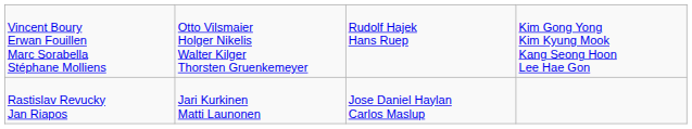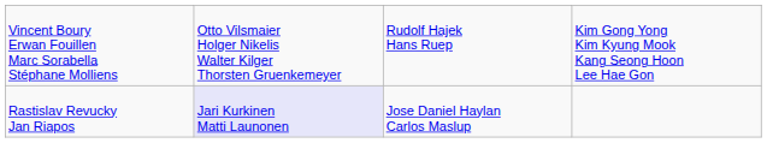Rastislav Revucky Jan Riapos | column 2: no background -> lavender background
